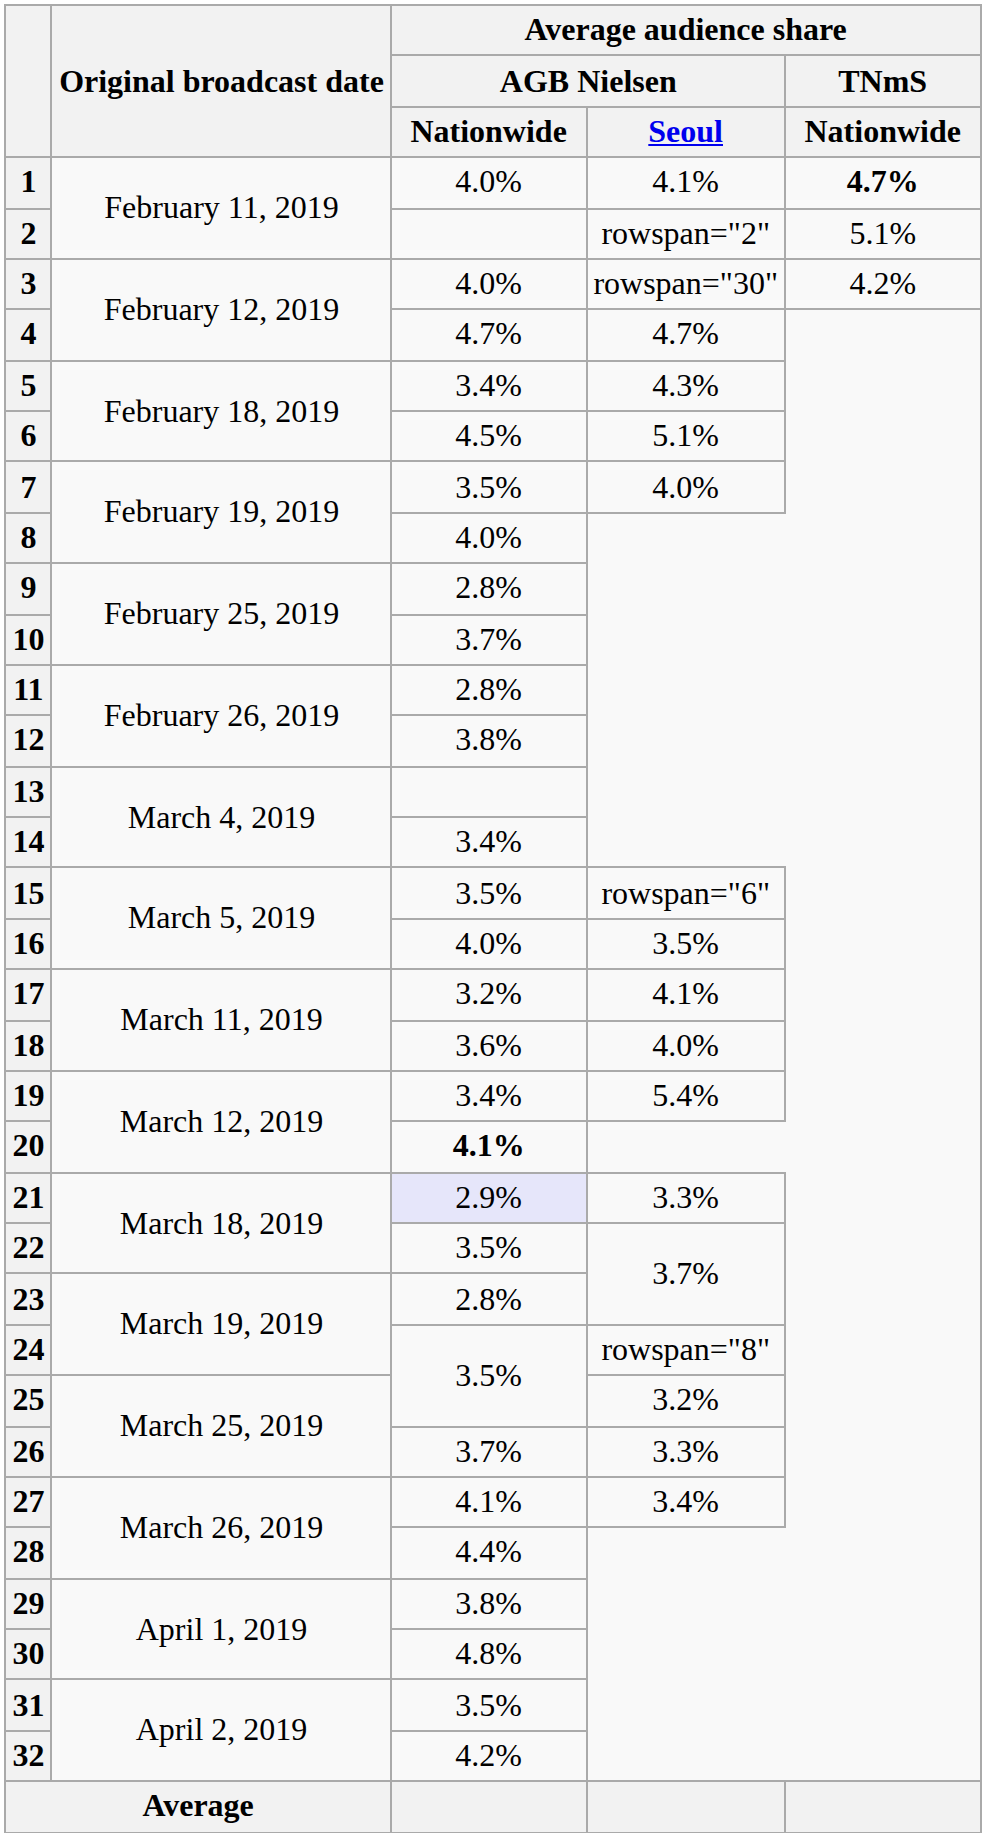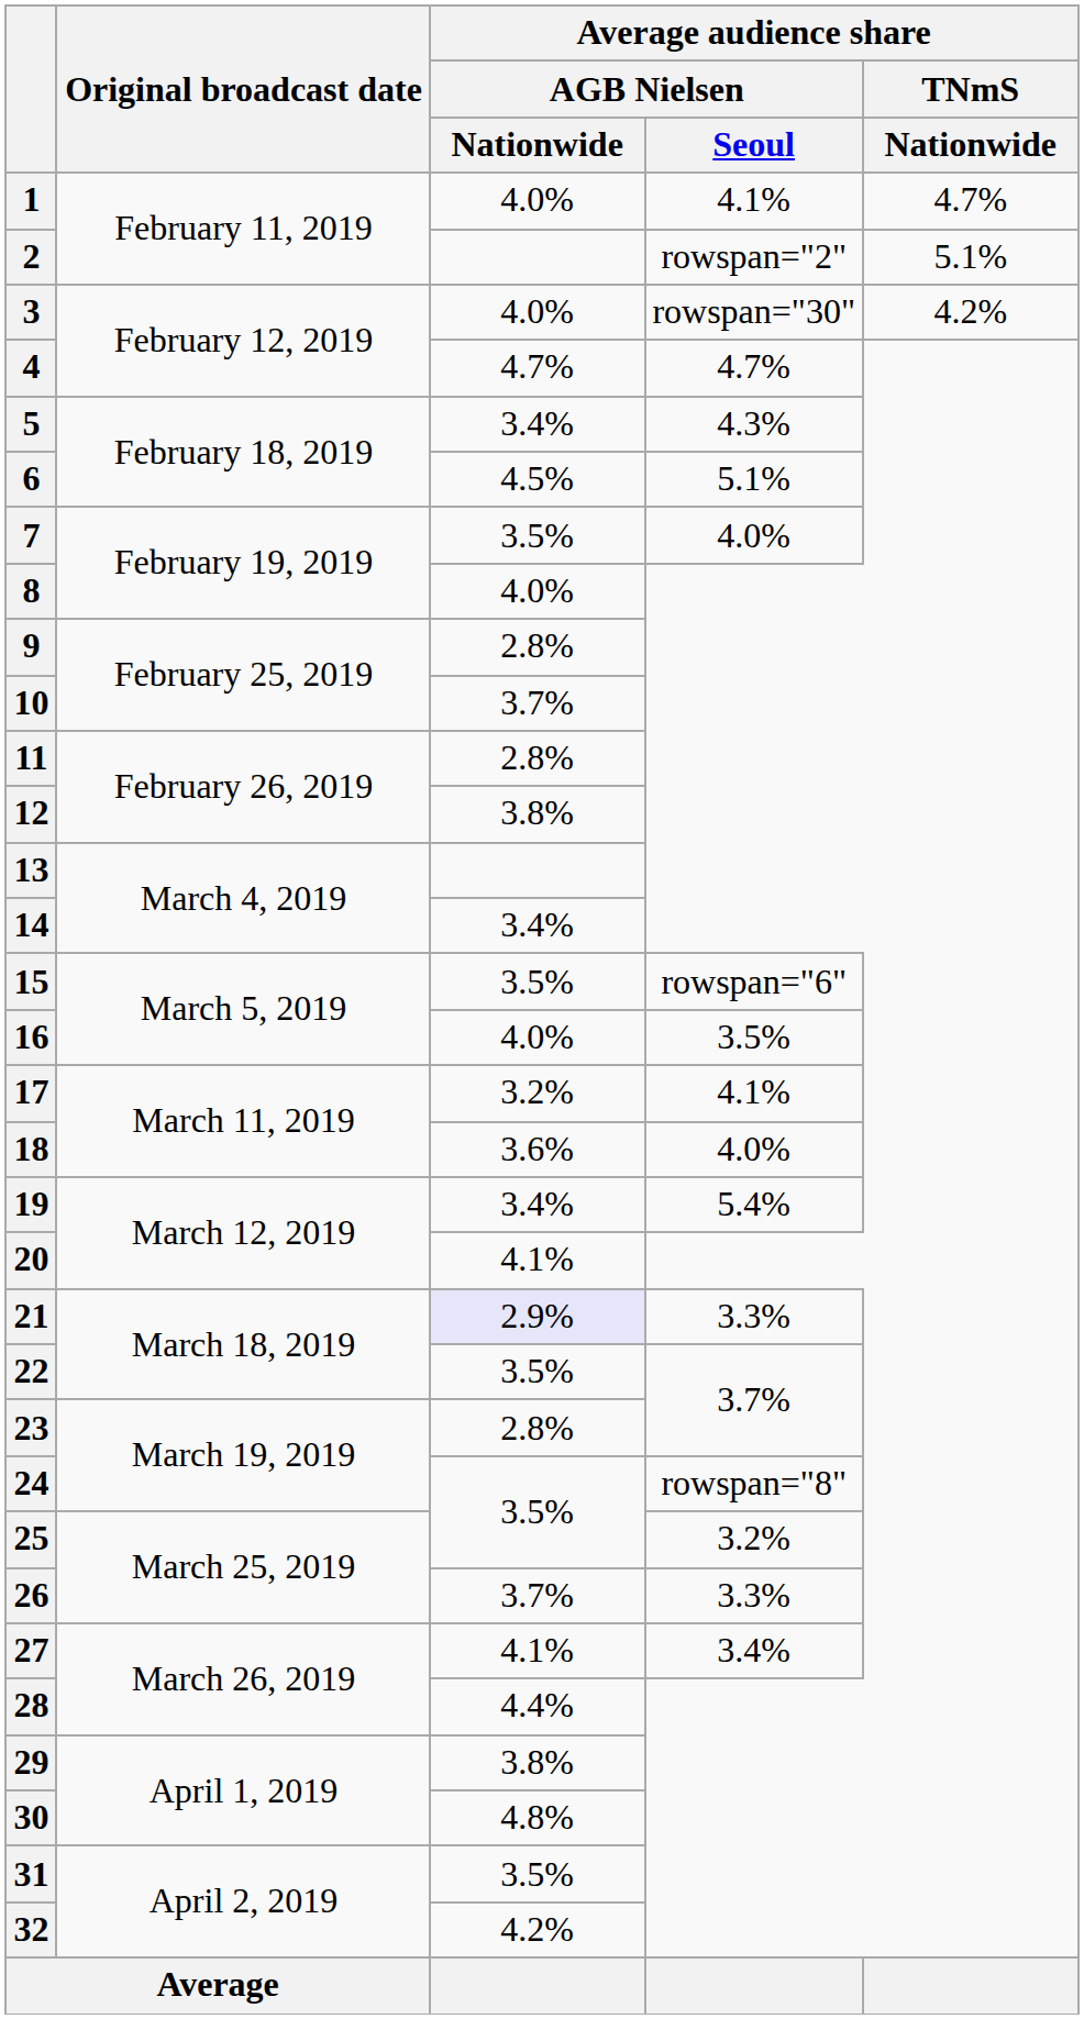1 | Average audience share / TNmS / Nationwide: bold -> normal
20 | Average audience share / AGB Nielsen / Nationwide: bold -> normal
